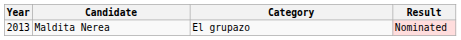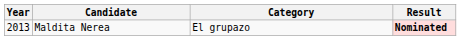Maldita Nerea | Result: normal -> bold
